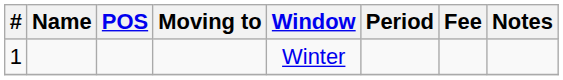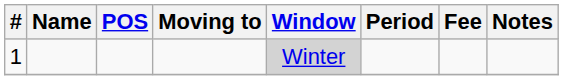1 | Window: no background -> lightgrey background
